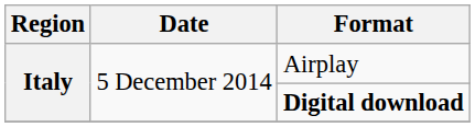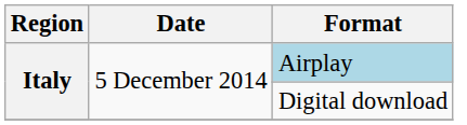Airplay | Format: no background -> lightblue background
Digital download | Format: bold -> normal
